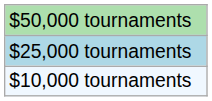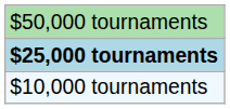row 2 | column 1: normal -> bold
